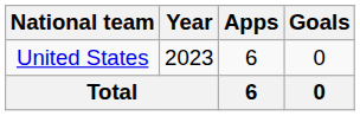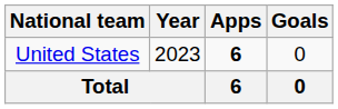United States | Apps: normal -> bold
